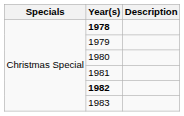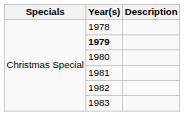1978 | Year(s): bold -> normal
1979 | Year(s): normal -> bold
1982 | Year(s): bold -> normal
